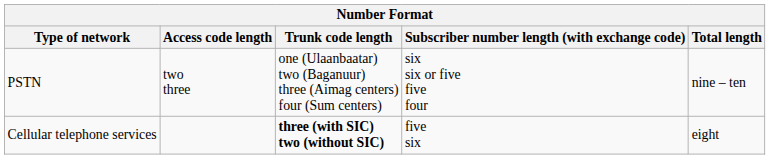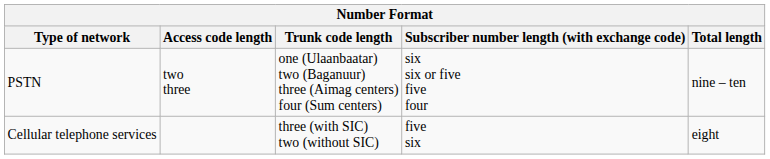Cellular telephone services | Trunk code length: bold -> normal
